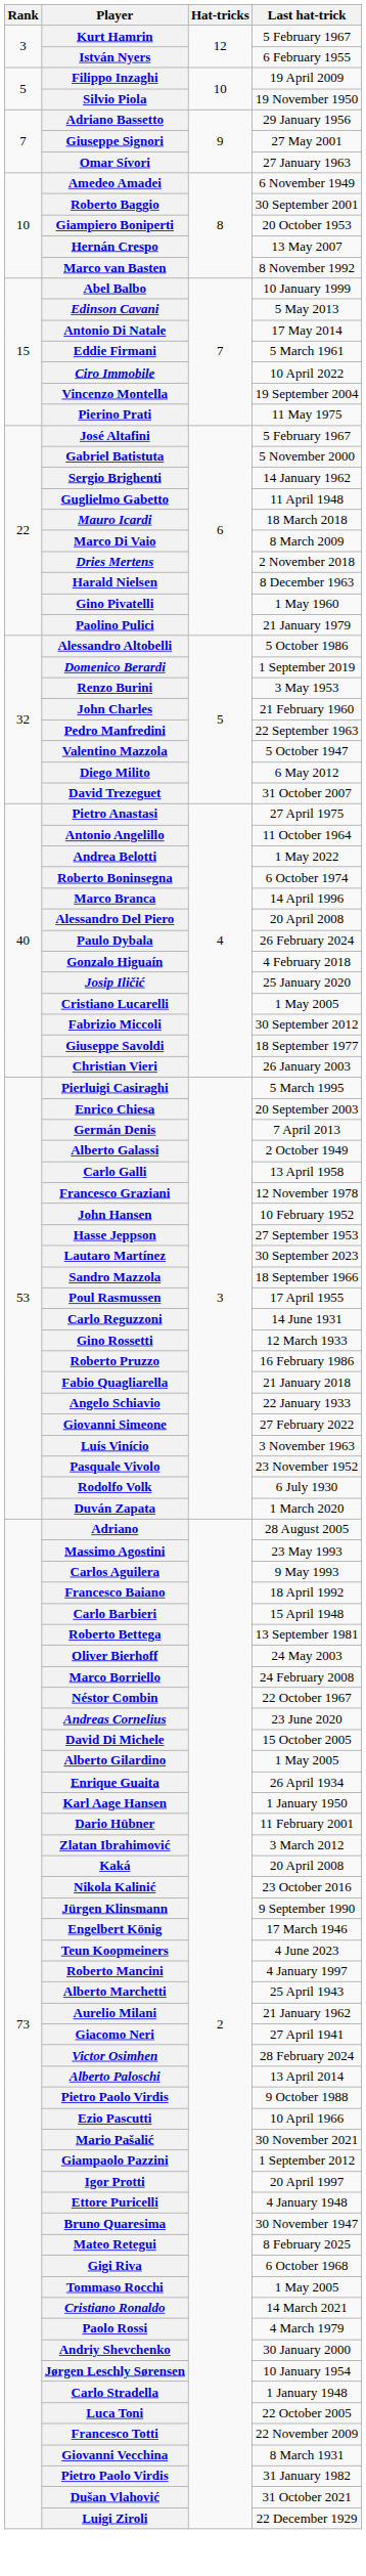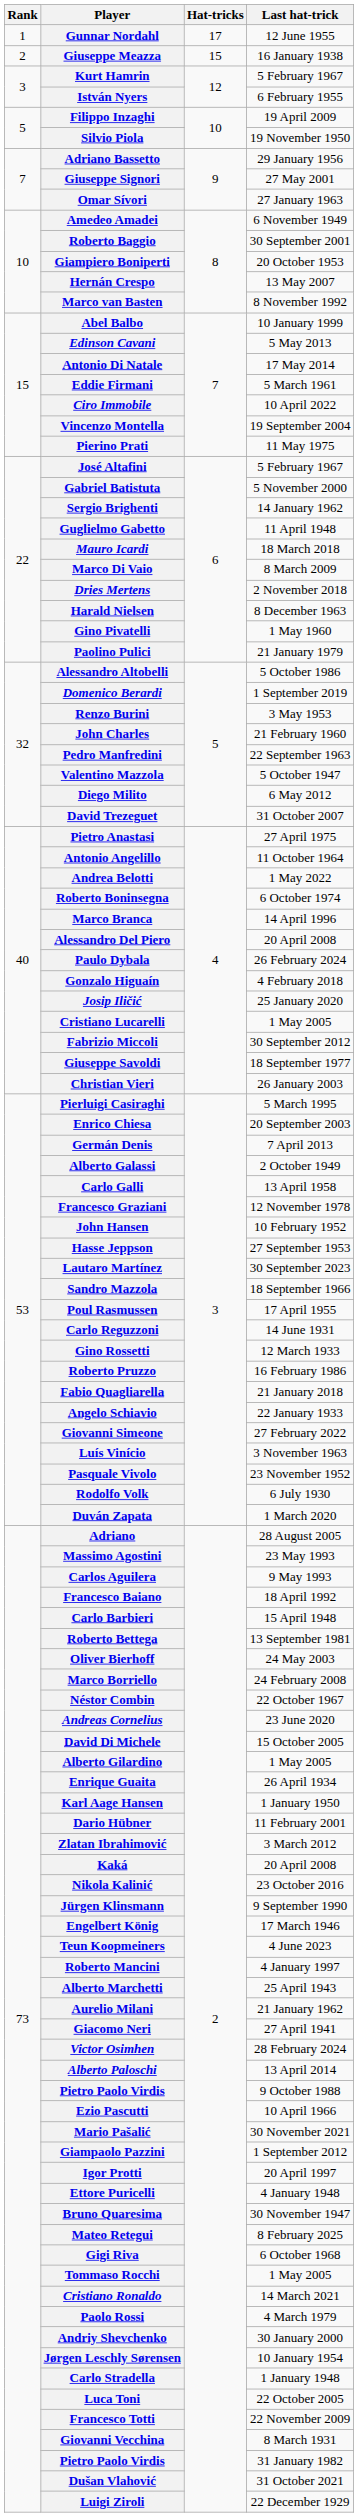+ row: 1 | Gunnar Nordahl | 17 | 12 June 1955
+ row: 2 | Giuseppe Meazza | 15 | 16 January 1938
